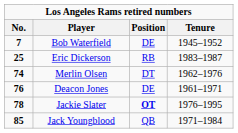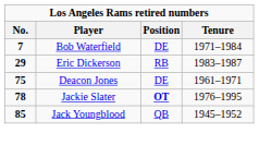Bob Waterfield | Tenure: 1945–1952 -> 1971–1984
Eric Dickerson | No.: 25 -> 29
- row: 74 | Merlin Olsen | DT | 1962–1976
Deacon Jones | No.: 76 -> 75
Jack Youngblood | Tenure: 1971–1984 -> 1945–1952
